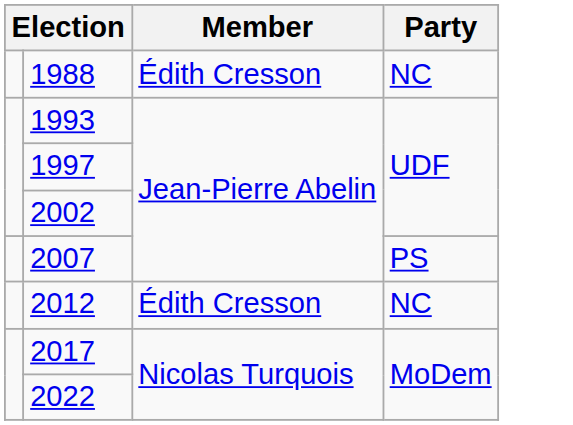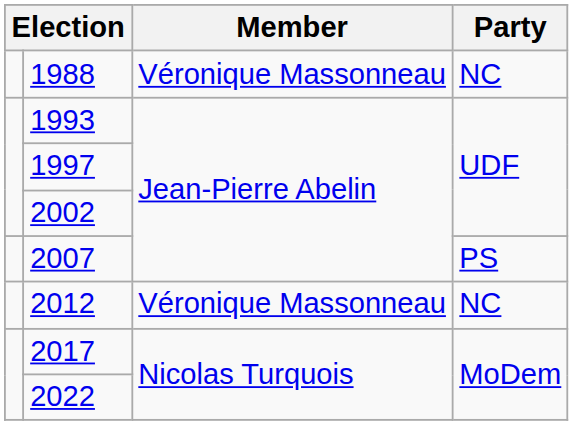1988 | Member: Édith Cresson -> Véronique Massonneau
2012 | Member: Édith Cresson -> Véronique Massonneau
